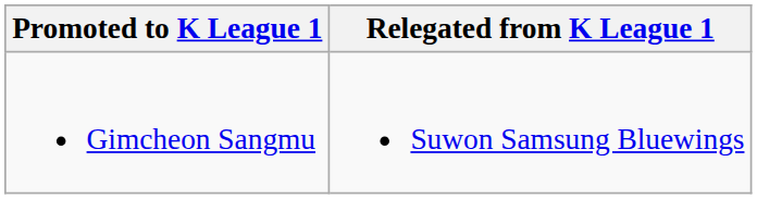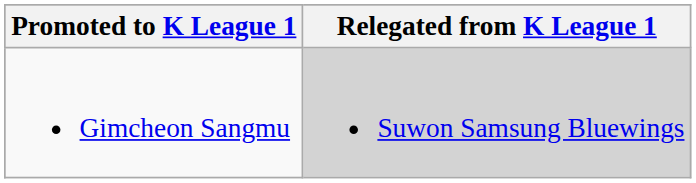Gimcheon Sangmu | Relegated from K League 1: no background -> lightgrey background
